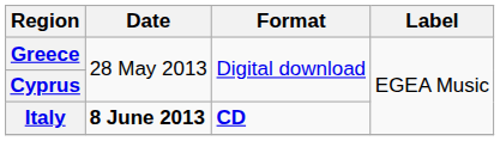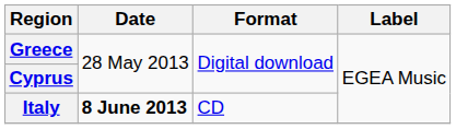Italy | Format: bold -> normal
